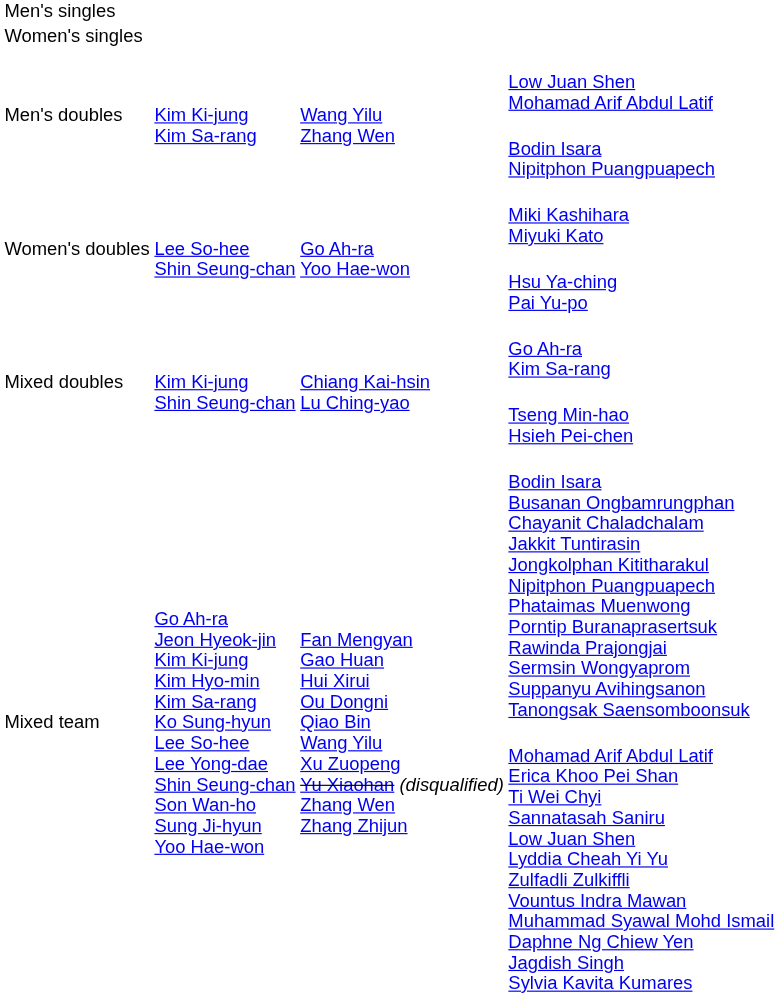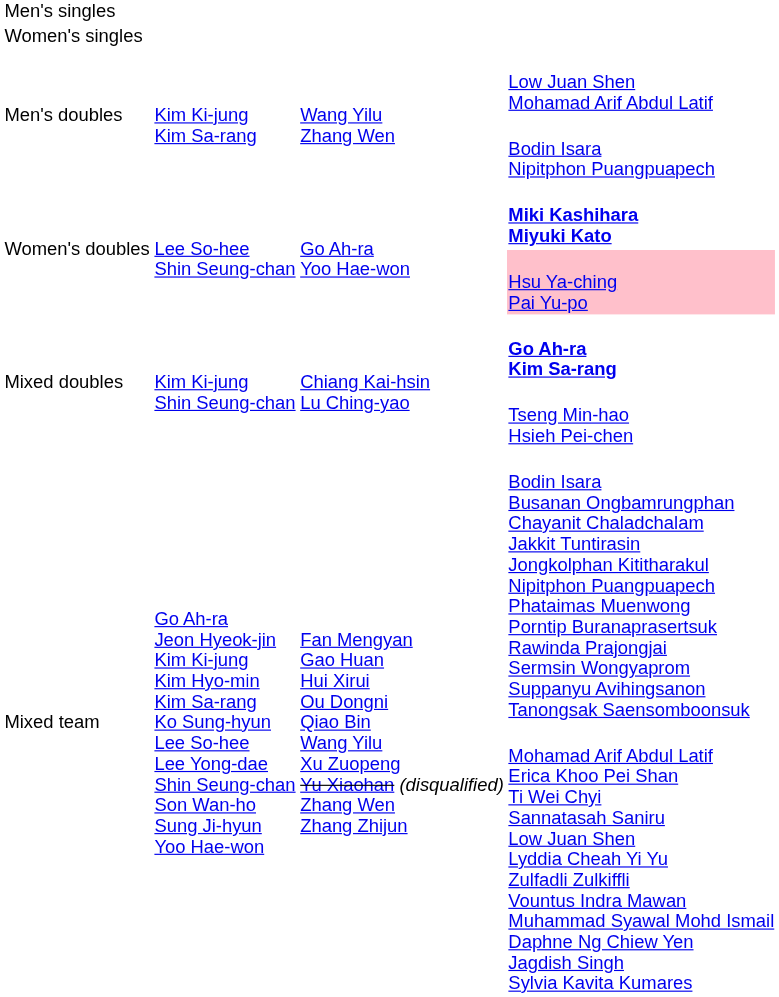Miki Kashihara Miyuki Kato | column 4: normal -> bold
Hsu Ya-ching Pai Yu-po | column 4: no background -> pink background
Go Ah-ra Kim Sa-rang | column 4: normal -> bold
